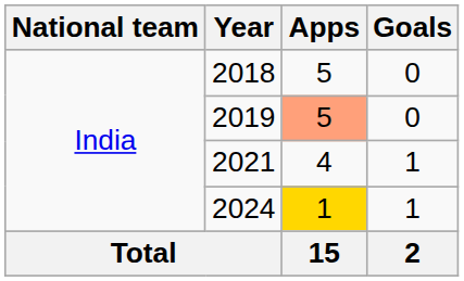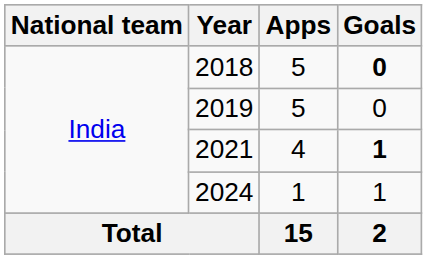2018 | Goals: normal -> bold
2019 | Apps: lightsalmon background -> no background
2021 | Goals: normal -> bold
2024 | Apps: gold background -> no background
